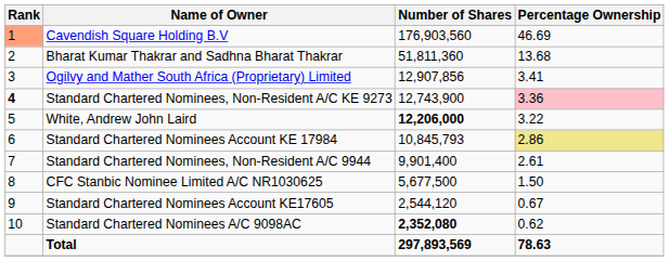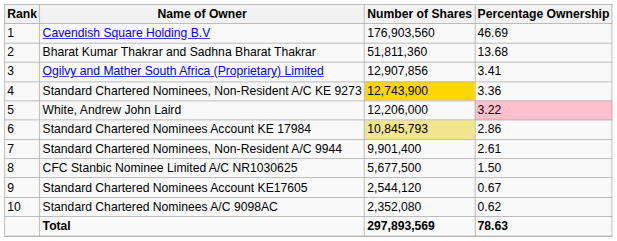Cavendish Square Holding B.V | Rank: lightsalmon background -> no background
Standard Chartered Nominees, Non-Resident A/C KE 9273 | Rank: bold -> normal
Standard Chartered Nominees, Non-Resident A/C KE 9273 | Number of Shares: no background -> gold background
Standard Chartered Nominees, Non-Resident A/C KE 9273 | Percentage Ownership: pink background -> no background
White, Andrew John Laird | Number of Shares: bold -> normal
White, Andrew John Laird | Percentage Ownership: no background -> pink background
Standard Chartered Nominees Account KE 17984 | Number of Shares: no background -> khaki background
Standard Chartered Nominees Account KE 17984 | Percentage Ownership: khaki background -> no background
Standard Chartered Nominees A/C 9098AC | Number of Shares: bold -> normal
